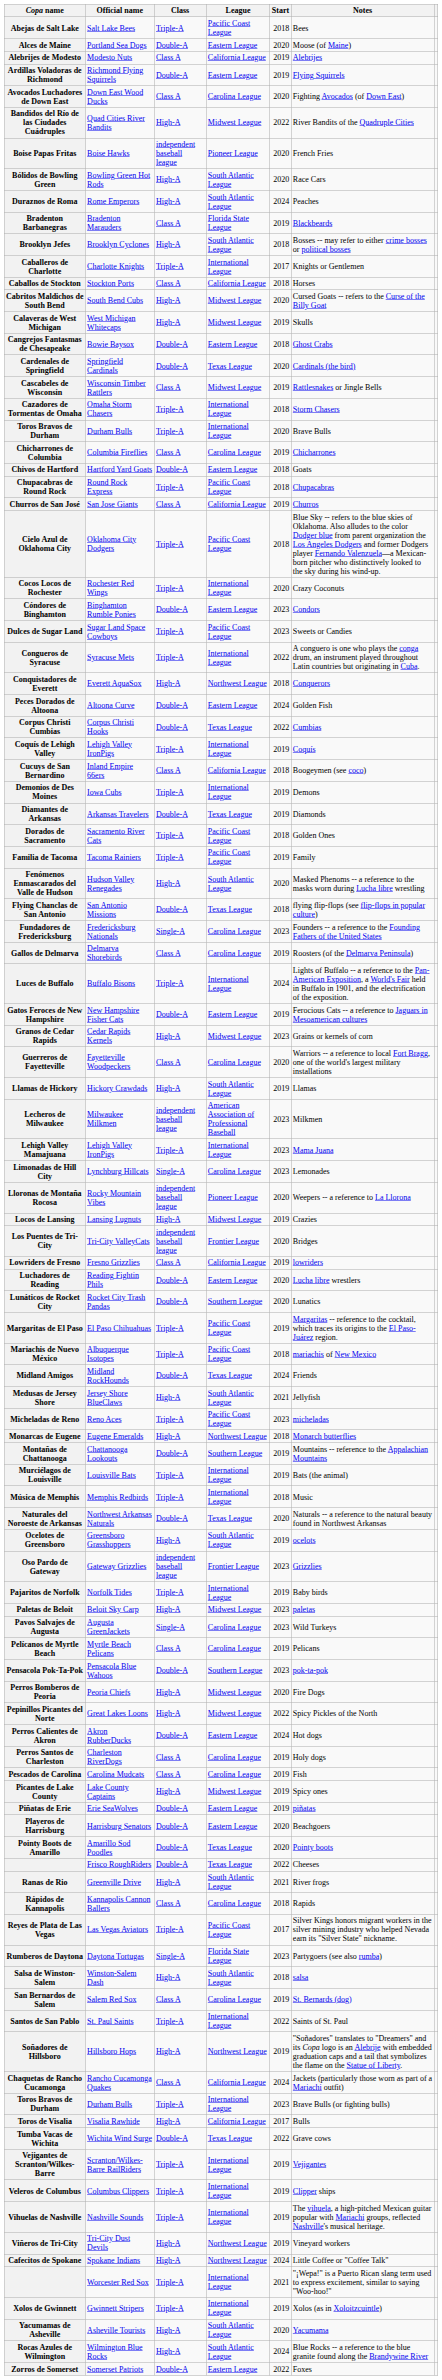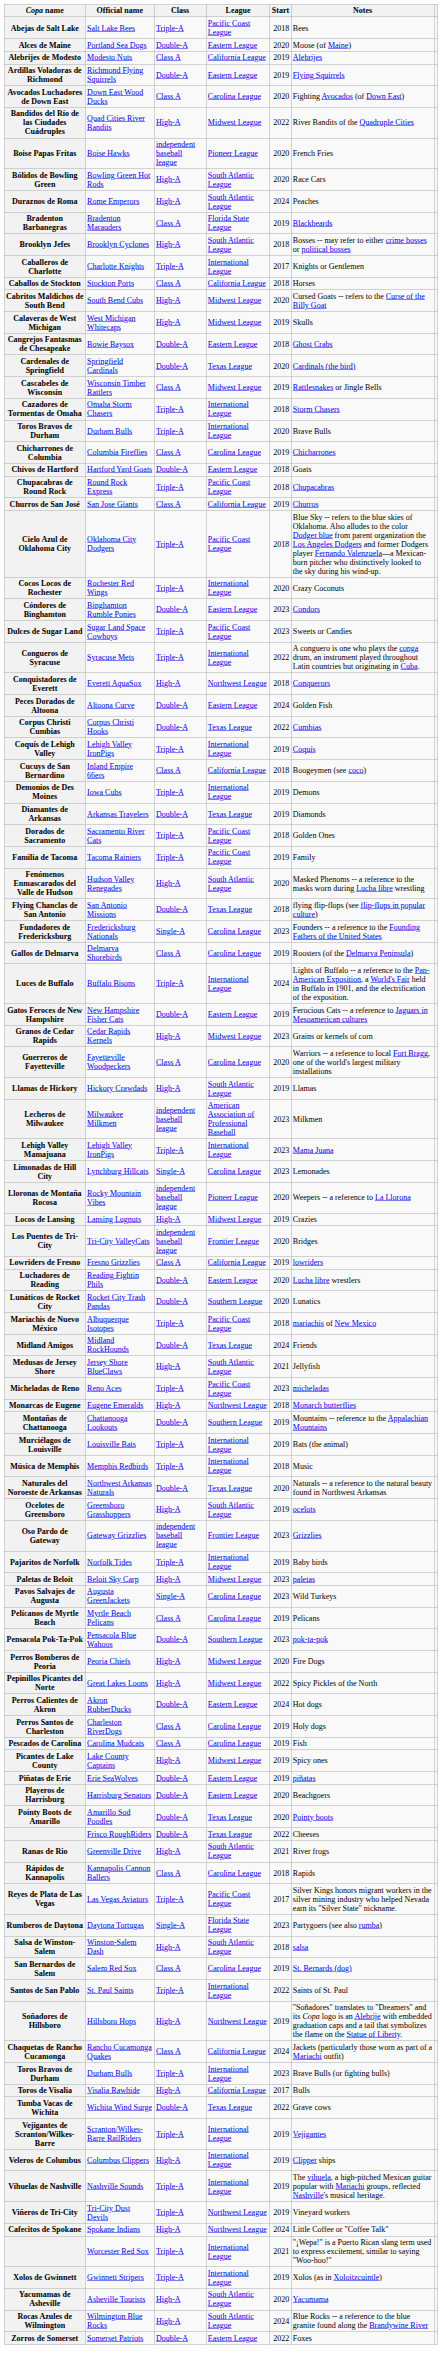- row: Margaritas de El Paso | El Paso Chihuahuas | Triple-A | Pacific Coast League | 2019 | Margaritas -- reference to the cocktail, which traces its origins to the El Paso-Juárez region.
Veleros de Columbus | Class: Triple-A -> High-A
Viñeros de Tri-City | Class: High-A -> Triple-A
